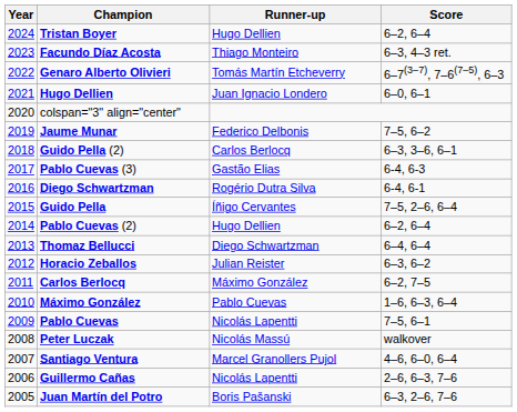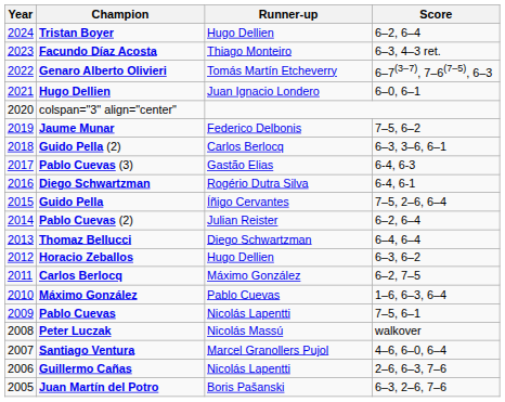Pablo Cuevas (2) | Runner-up: Hugo Dellien -> Julian Reister
Horacio Zeballos | Runner-up: Julian Reister -> Hugo Dellien
